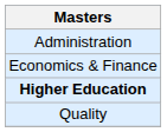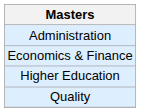row 4 | column 1: bold -> normal
